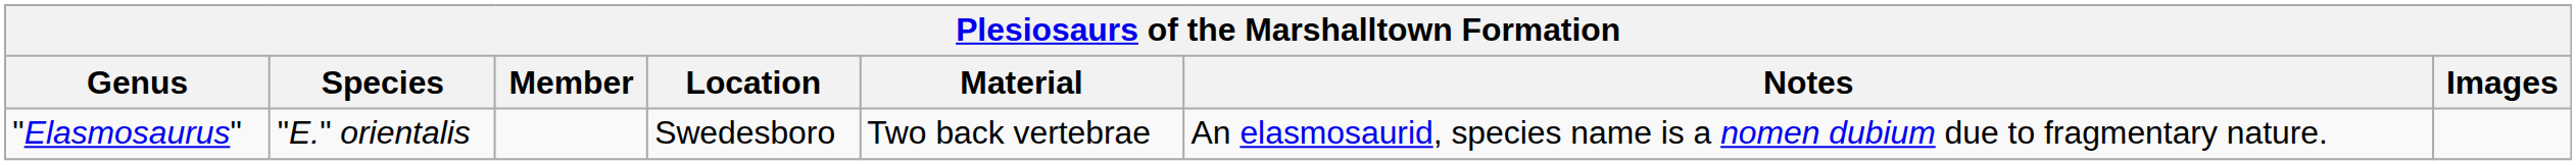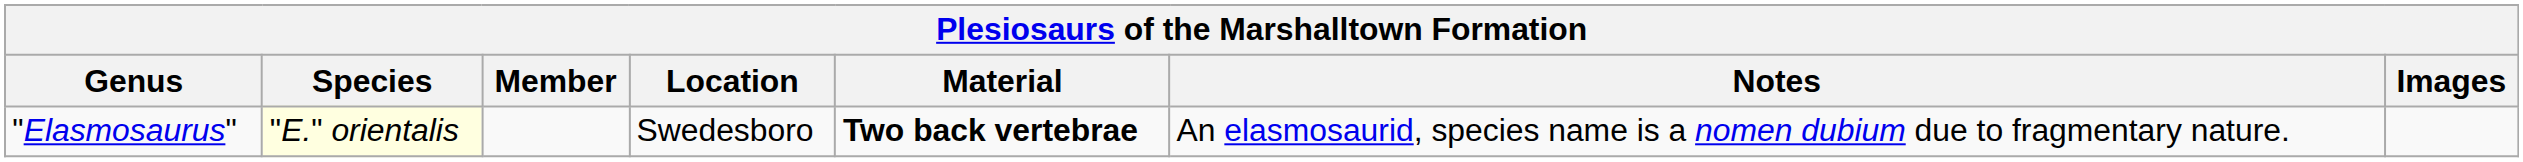"Elasmosaurus" | Species: no background -> lightyellow background
"Elasmosaurus" | Material: normal -> bold
